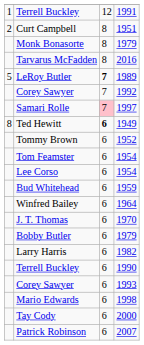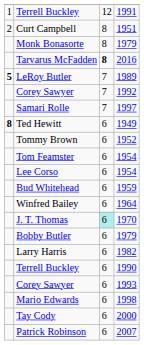Tarvarus McFadden | column 3: normal -> bold
LeRoy Butler | column 1: normal -> bold
LeRoy Butler | column 3: bold -> normal
Samari Rolle | column 3: pink background -> no background
Ted Hewitt | column 1: normal -> bold
Ted Hewitt | column 3: bold -> normal
J. T. Thomas | column 3: no background -> paleturquoise background
